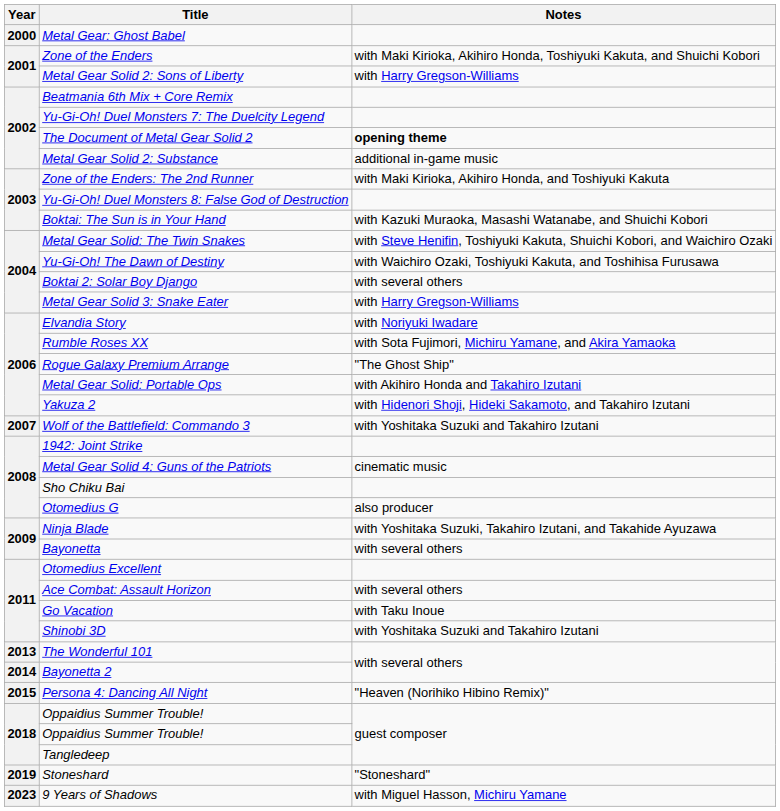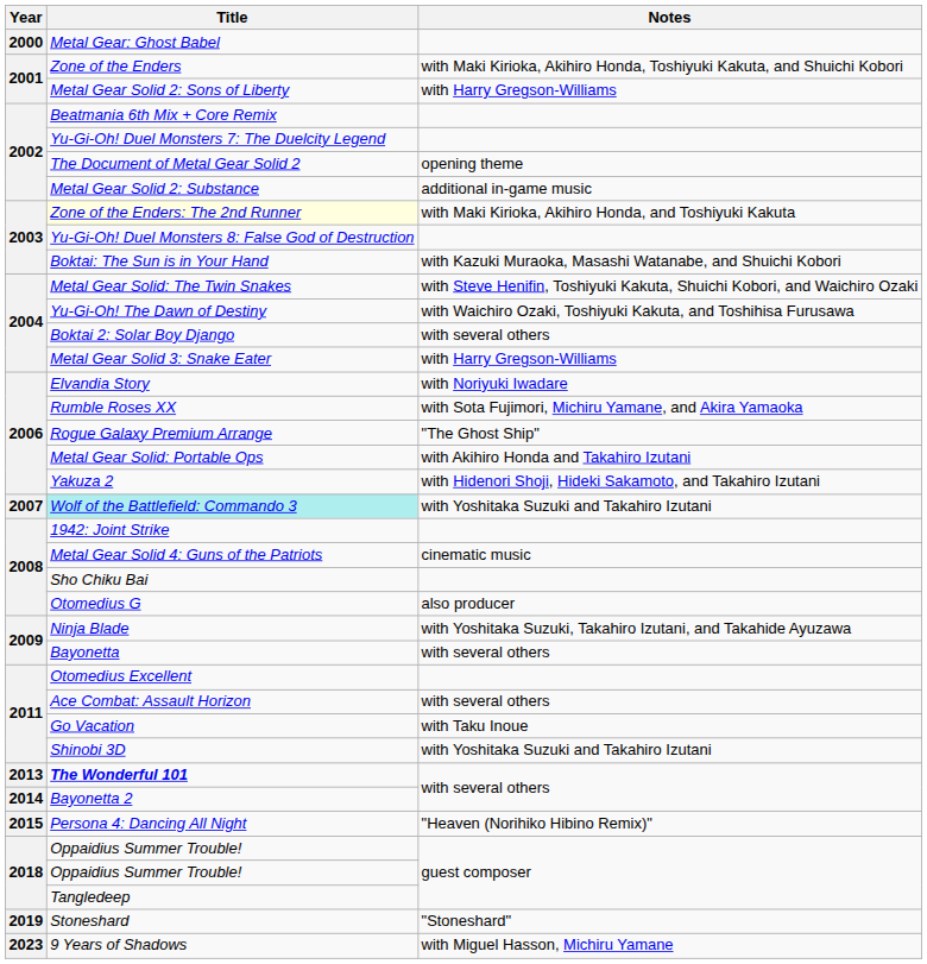The Document of Metal Gear Solid 2 | Notes: bold -> normal
Zone of the Enders: The 2nd Runner | Title: no background -> lightyellow background
Wolf of the Battlefield: Commando 3 | Title: no background -> paleturquoise background
The Wonderful 101 | Title: normal -> bold
